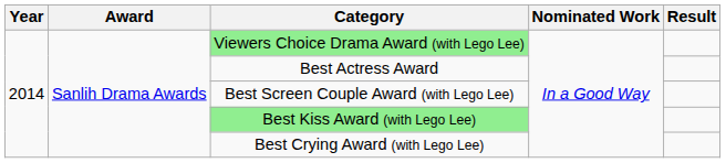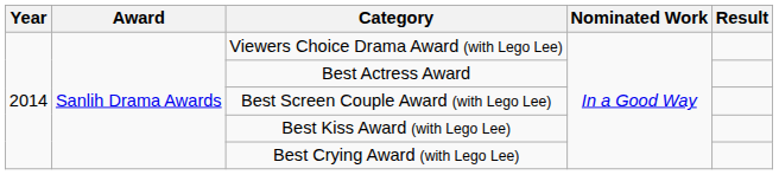Viewers Choice Drama Award (with Lego Lee) | Category: lightgreen background -> no background
Best Kiss Award (with Lego Lee) | Category: lightgreen background -> no background
